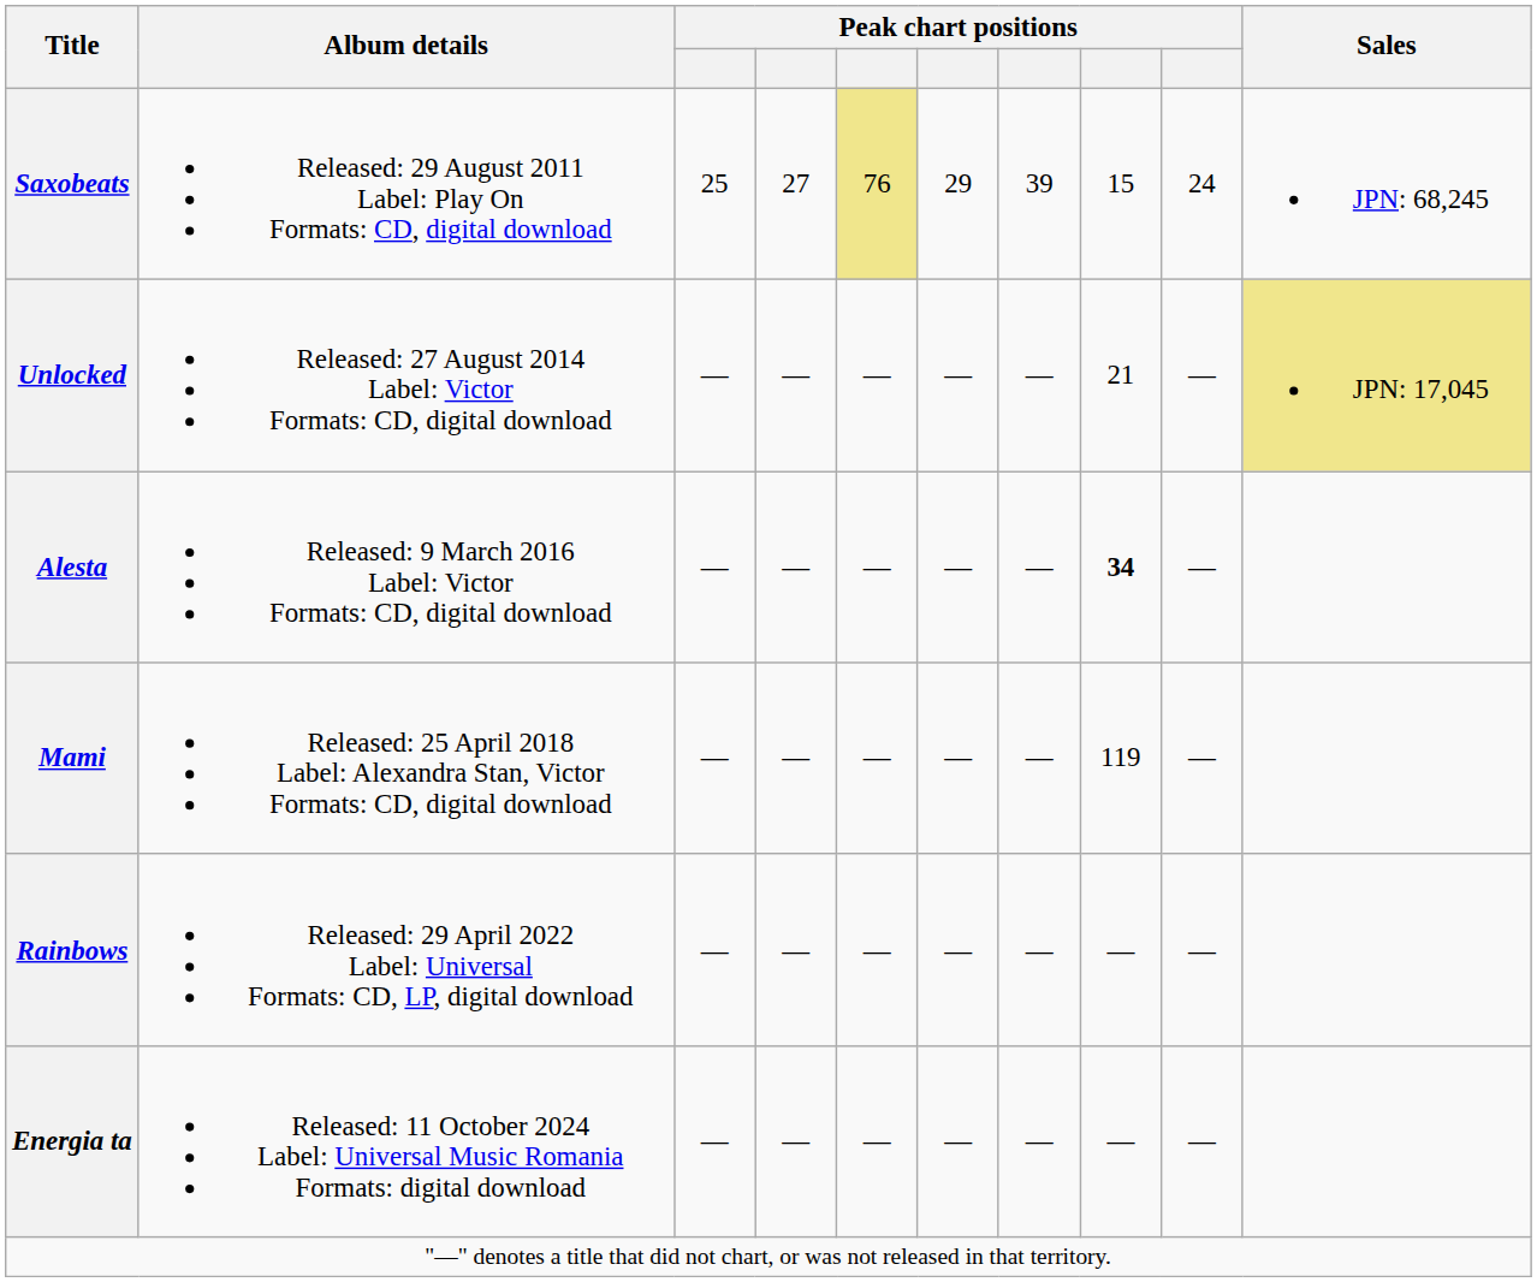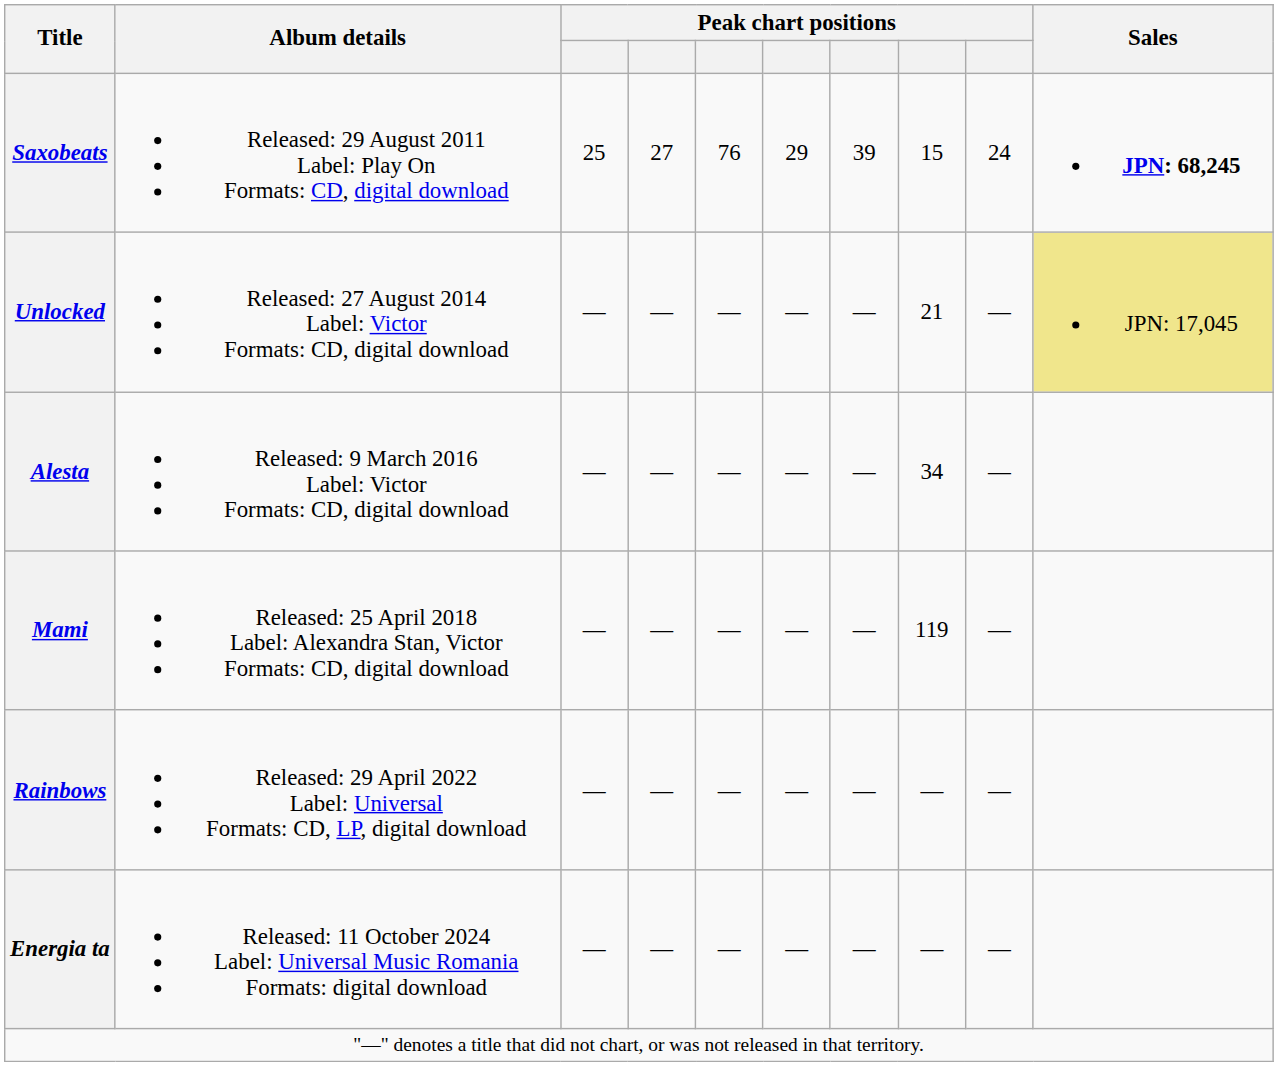Saxobeats | column 5: khaki background -> no background
Saxobeats | Sales: normal -> bold
Alesta | column 8: bold -> normal
